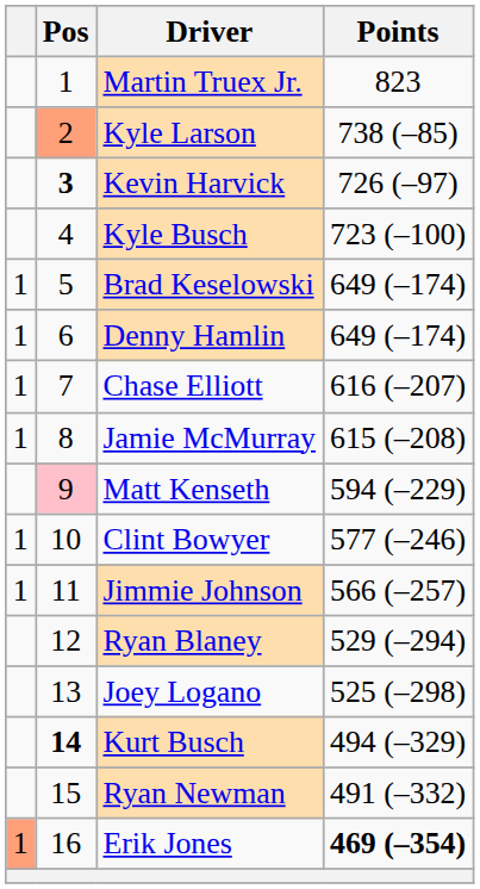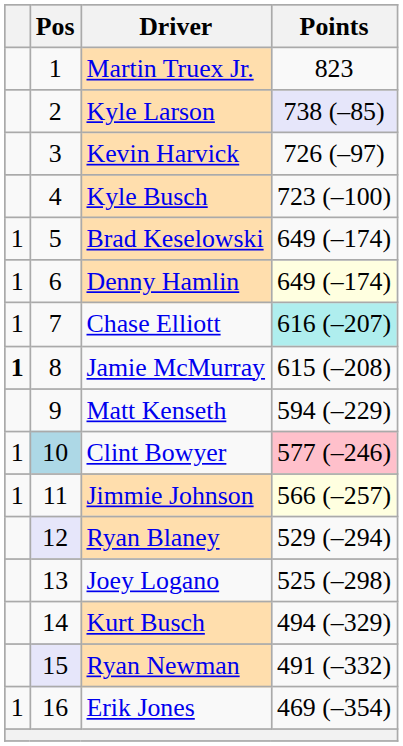Kyle Larson | Pos: lightsalmon background -> no background
Kyle Larson | Points: no background -> lavender background
Kevin Harvick | Pos: bold -> normal
Denny Hamlin | Points: no background -> lightyellow background
Chase Elliott | Points: no background -> paleturquoise background
Jamie McMurray | column 1: normal -> bold
Matt Kenseth | Pos: pink background -> no background
Clint Bowyer | Pos: no background -> lightblue background
Clint Bowyer | Points: no background -> pink background
Jimmie Johnson | Points: no background -> lightyellow background
Ryan Blaney | Pos: no background -> lavender background
Kurt Busch | Pos: bold -> normal
Ryan Newman | Pos: no background -> lavender background
Erik Jones | column 1: lightsalmon background -> no background
Erik Jones | Points: bold -> normal
